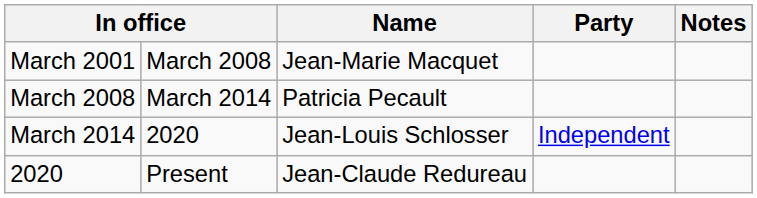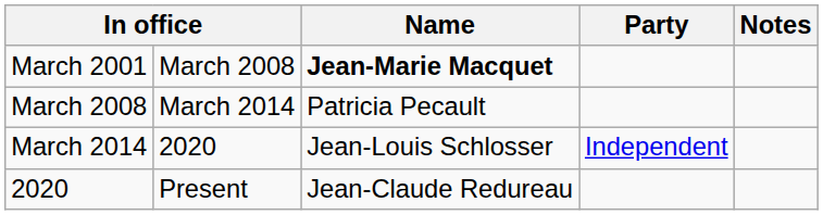March 2001 | Name: normal -> bold
